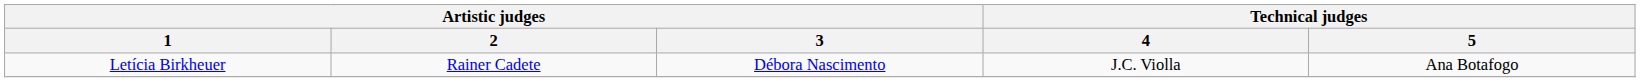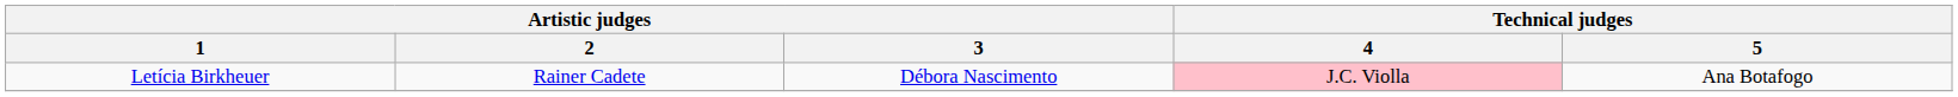Letícia Birkheuer | Technical judges / 4: no background -> pink background
